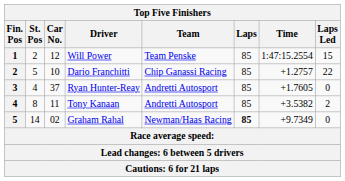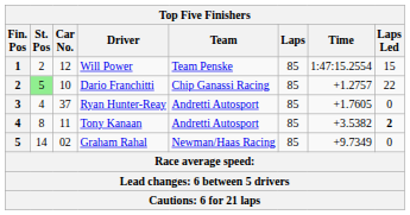Dario Franchitti | St. Pos: no background -> lightgreen background
Tony Kanaan | Laps Led: normal -> bold
Graham Rahal | Laps: bold -> normal
